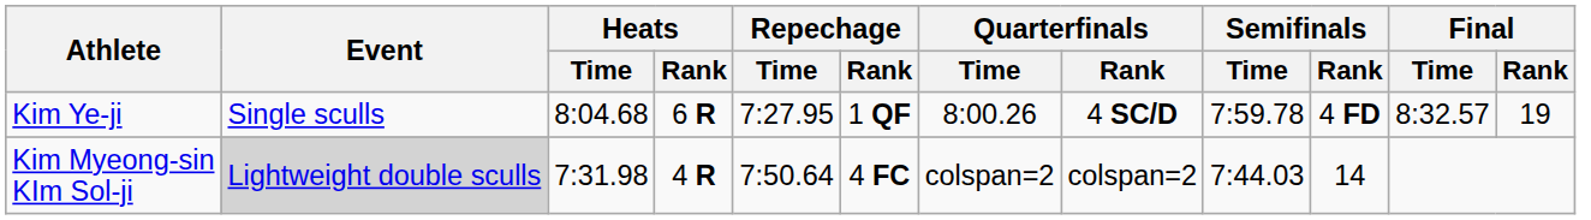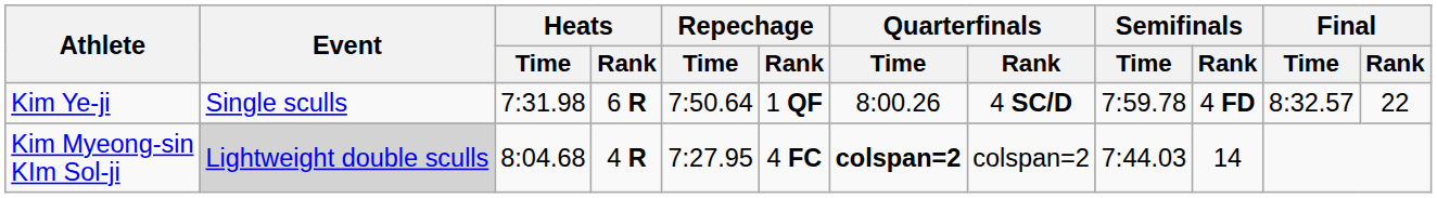Kim Ye-ji | Heats / Time: 8:04.68 -> 7:31.98
Kim Ye-ji | Repechage / Time: 7:27.95 -> 7:50.64
Kim Ye-ji | Final / Rank: 19 -> 22
Kim Myeong-sin KIm Sol-ji | Heats / Time: 7:31.98 -> 8:04.68
Kim Myeong-sin KIm Sol-ji | Repechage / Time: 7:50.64 -> 7:27.95
Kim Myeong-sin KIm Sol-ji | Quarterfinals / Time: normal -> bold
